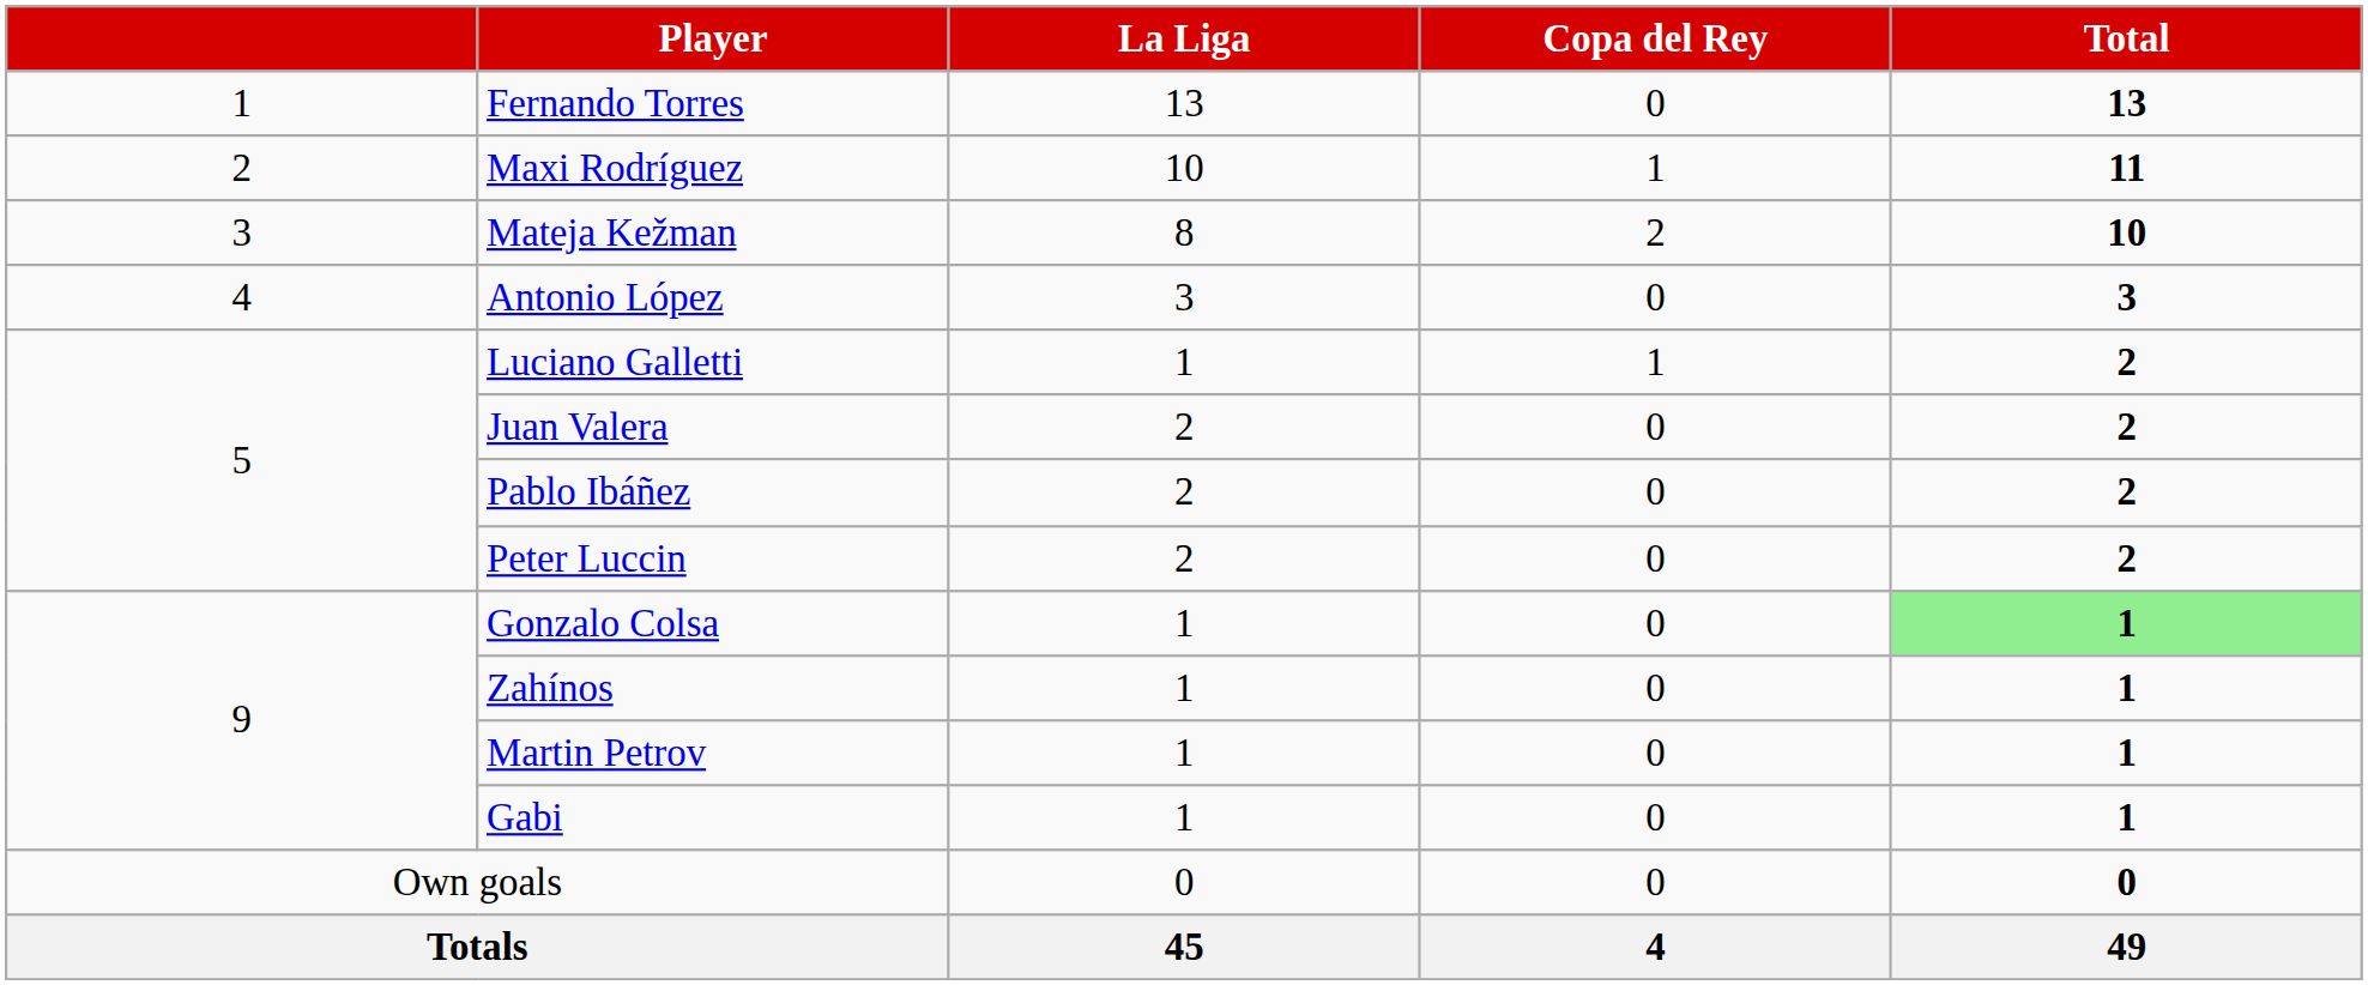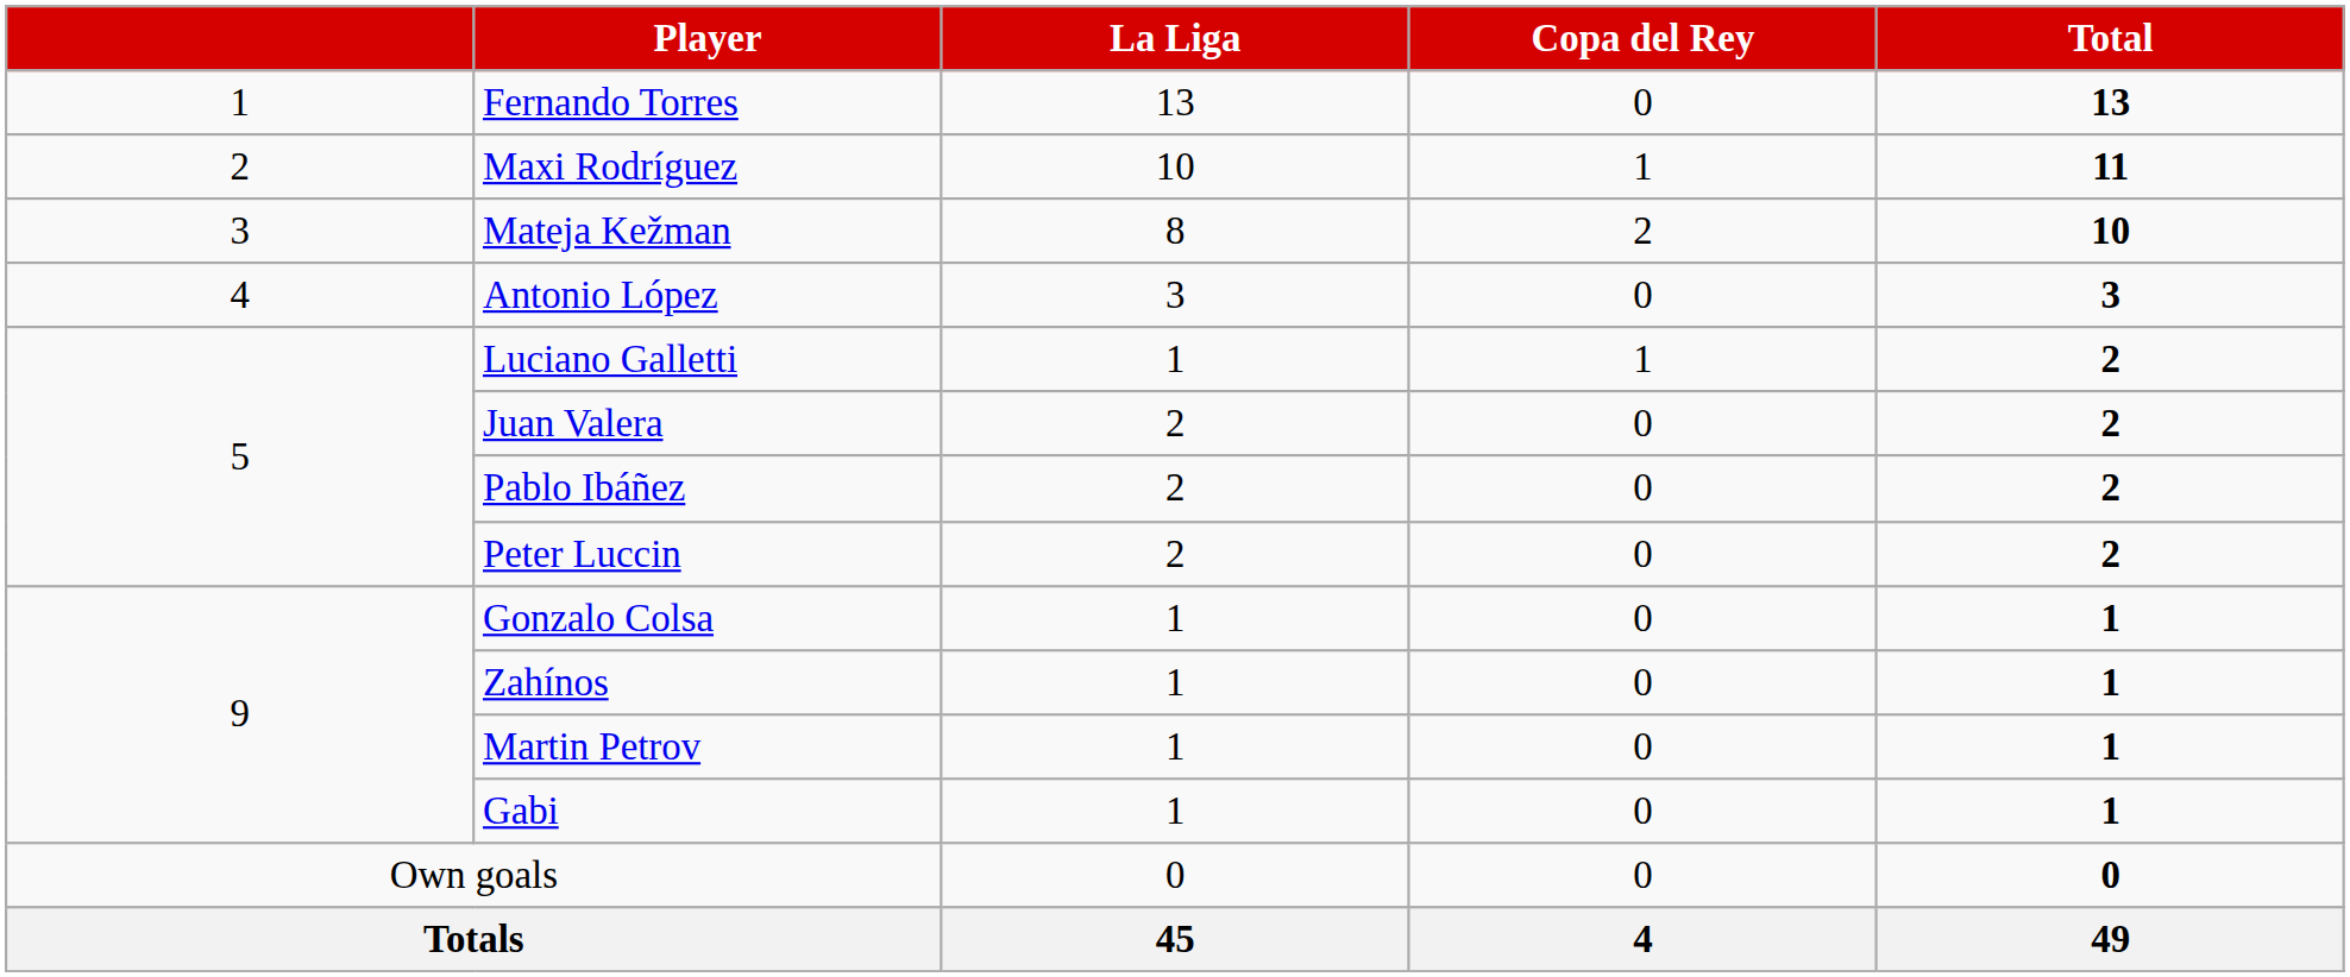Gonzalo Colsa | Total: lightgreen background -> no background
